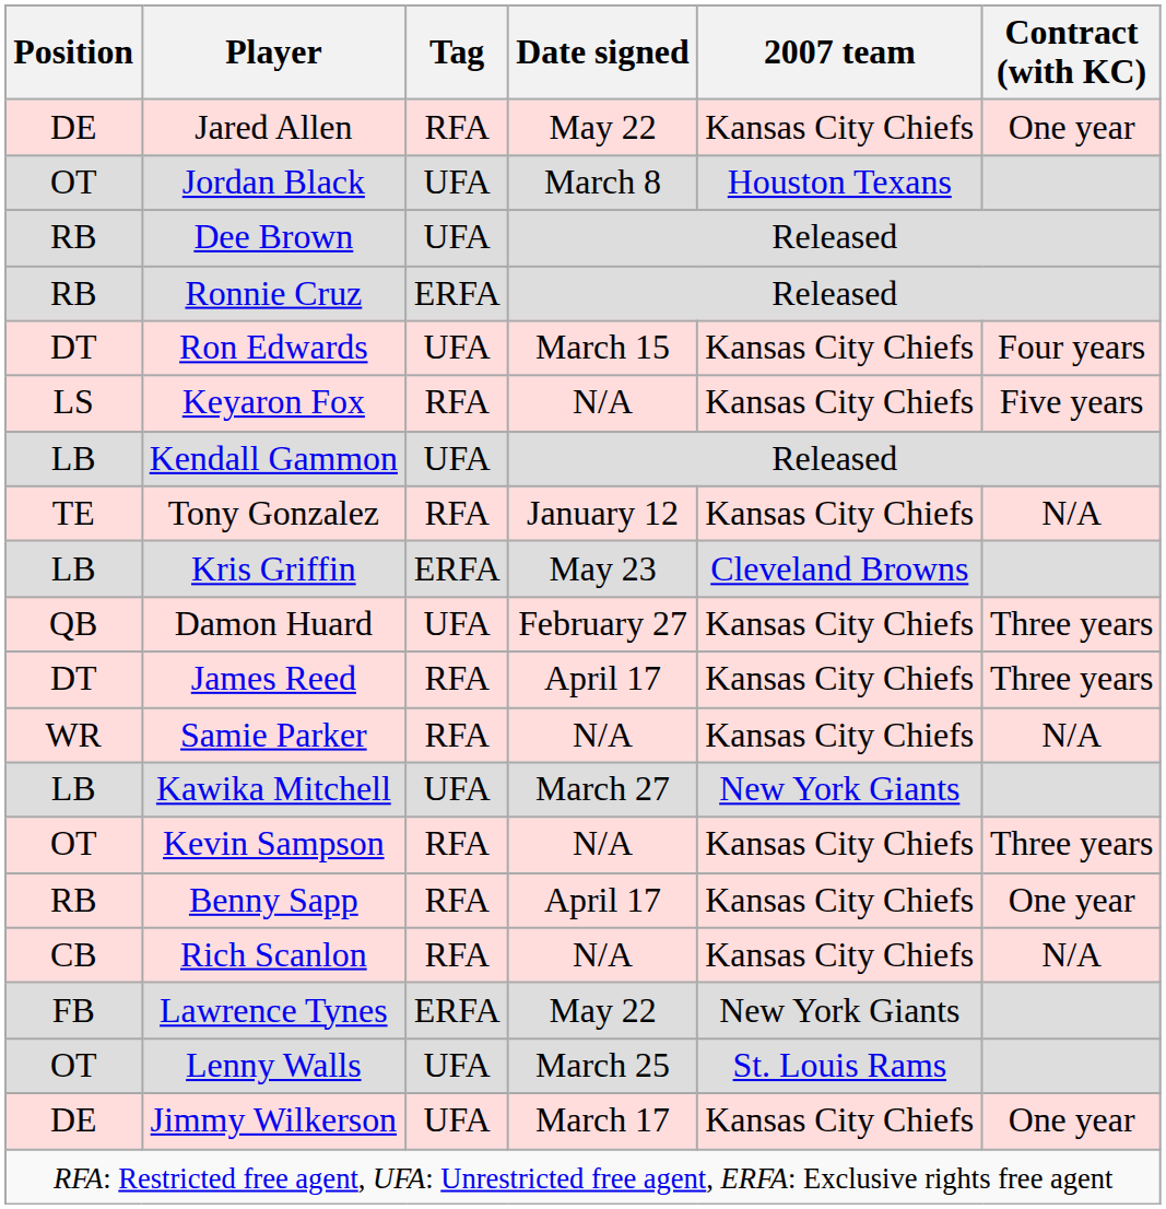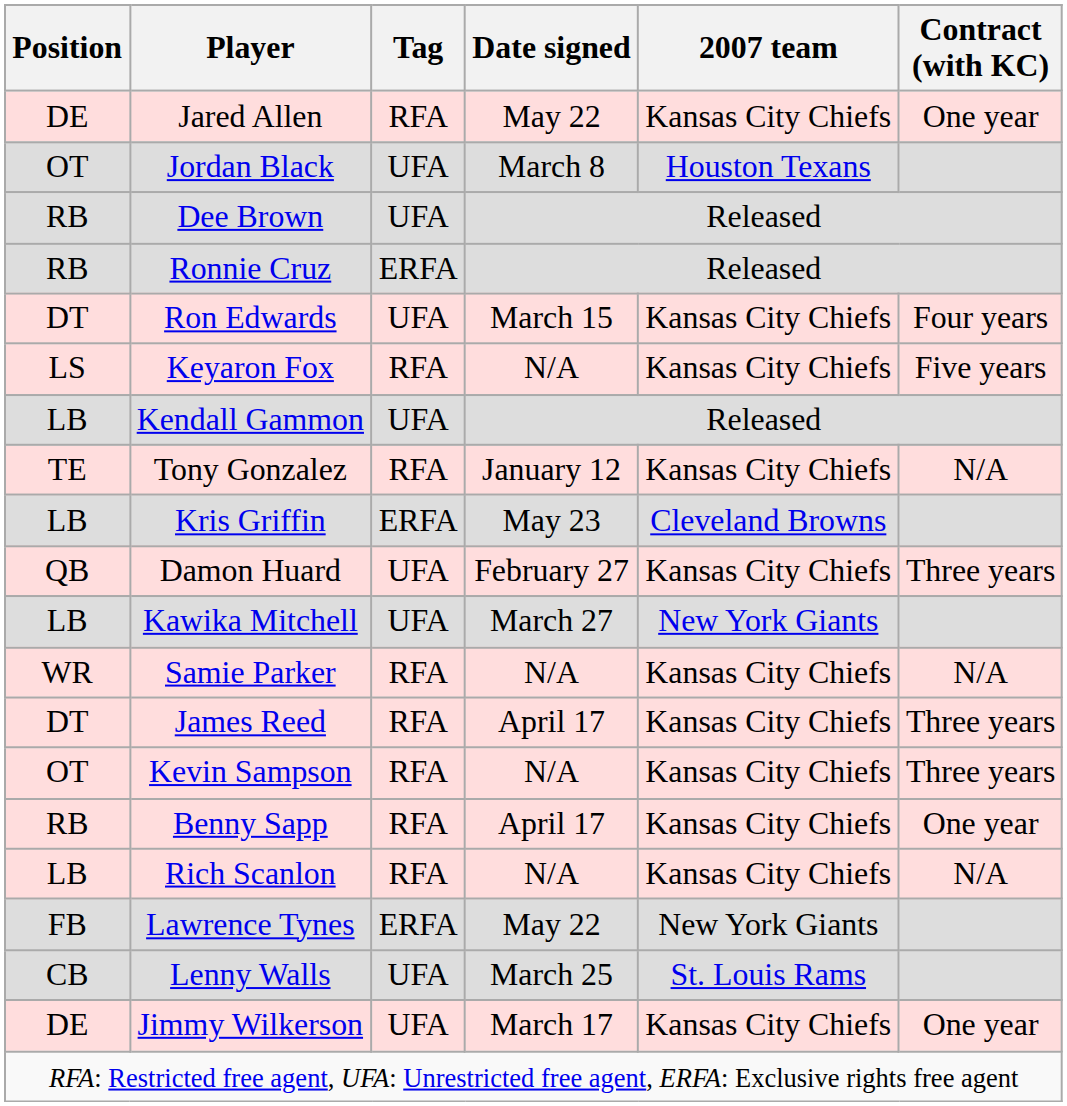rows swapped: Kawika Mitchell <-> James Reed
Rich Scanlon | Position: CB -> LB
Lenny Walls | Position: OT -> CB
